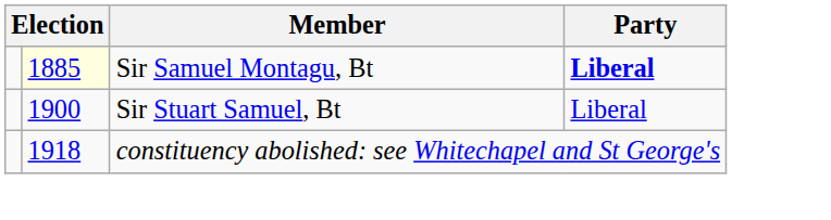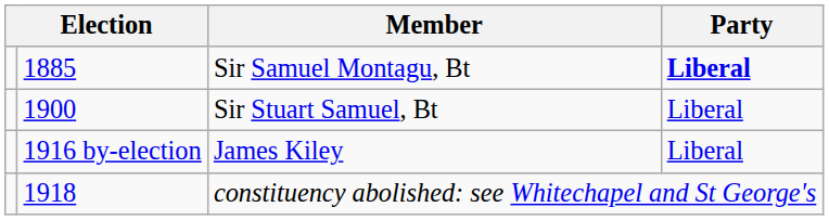Sir Samuel Montagu, Bt | column 2: lightyellow background -> no background
+ row: 1916 by-election | James Kiley | Liberal
